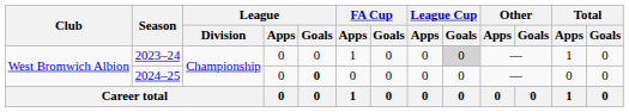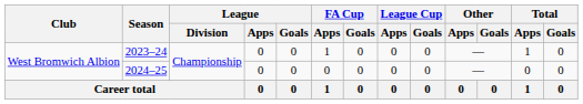2023–24 | League Cup / Goals: lightgrey background -> no background
2024–25 | League / Goals: bold -> normal
